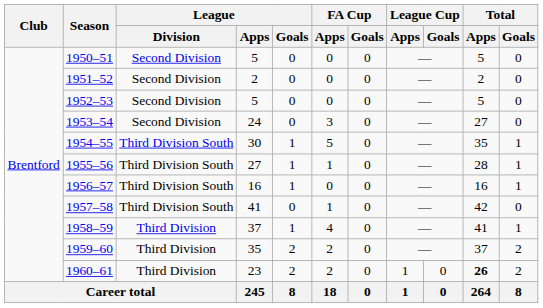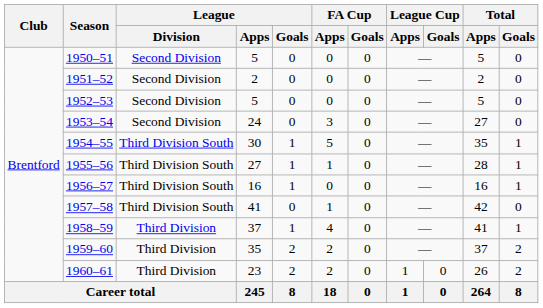1960–61 | Total / Apps: bold -> normal
